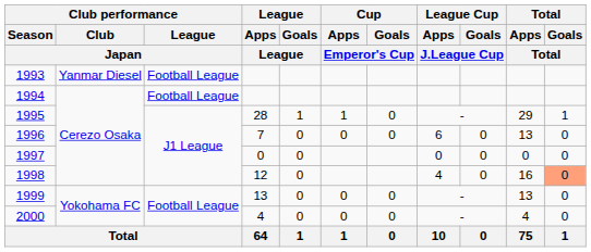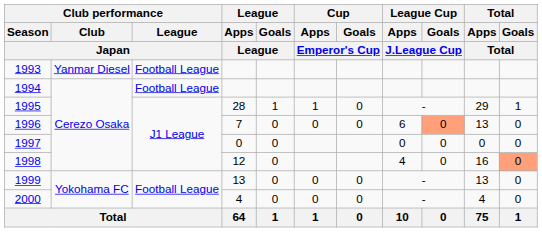1996 | League Cup / Goals / J.League Cup: no background -> lightsalmon background
